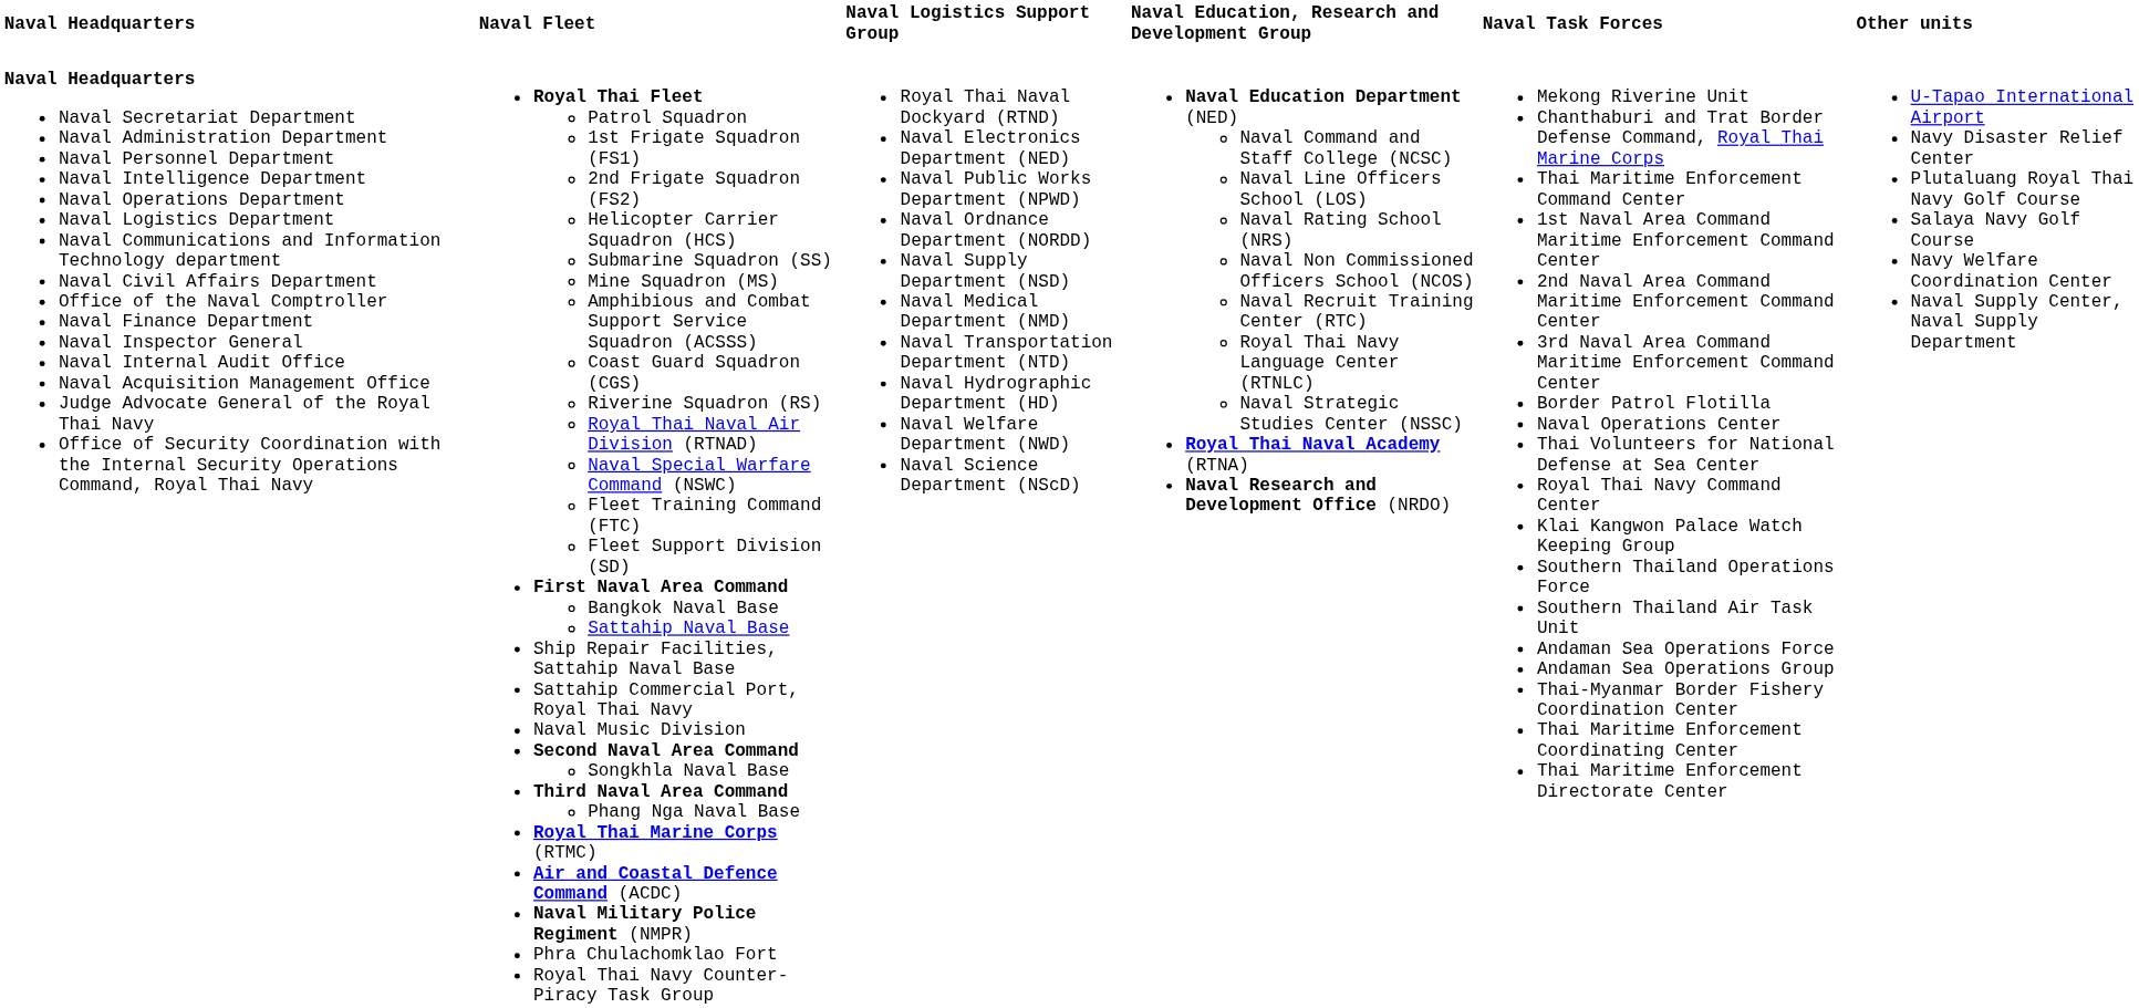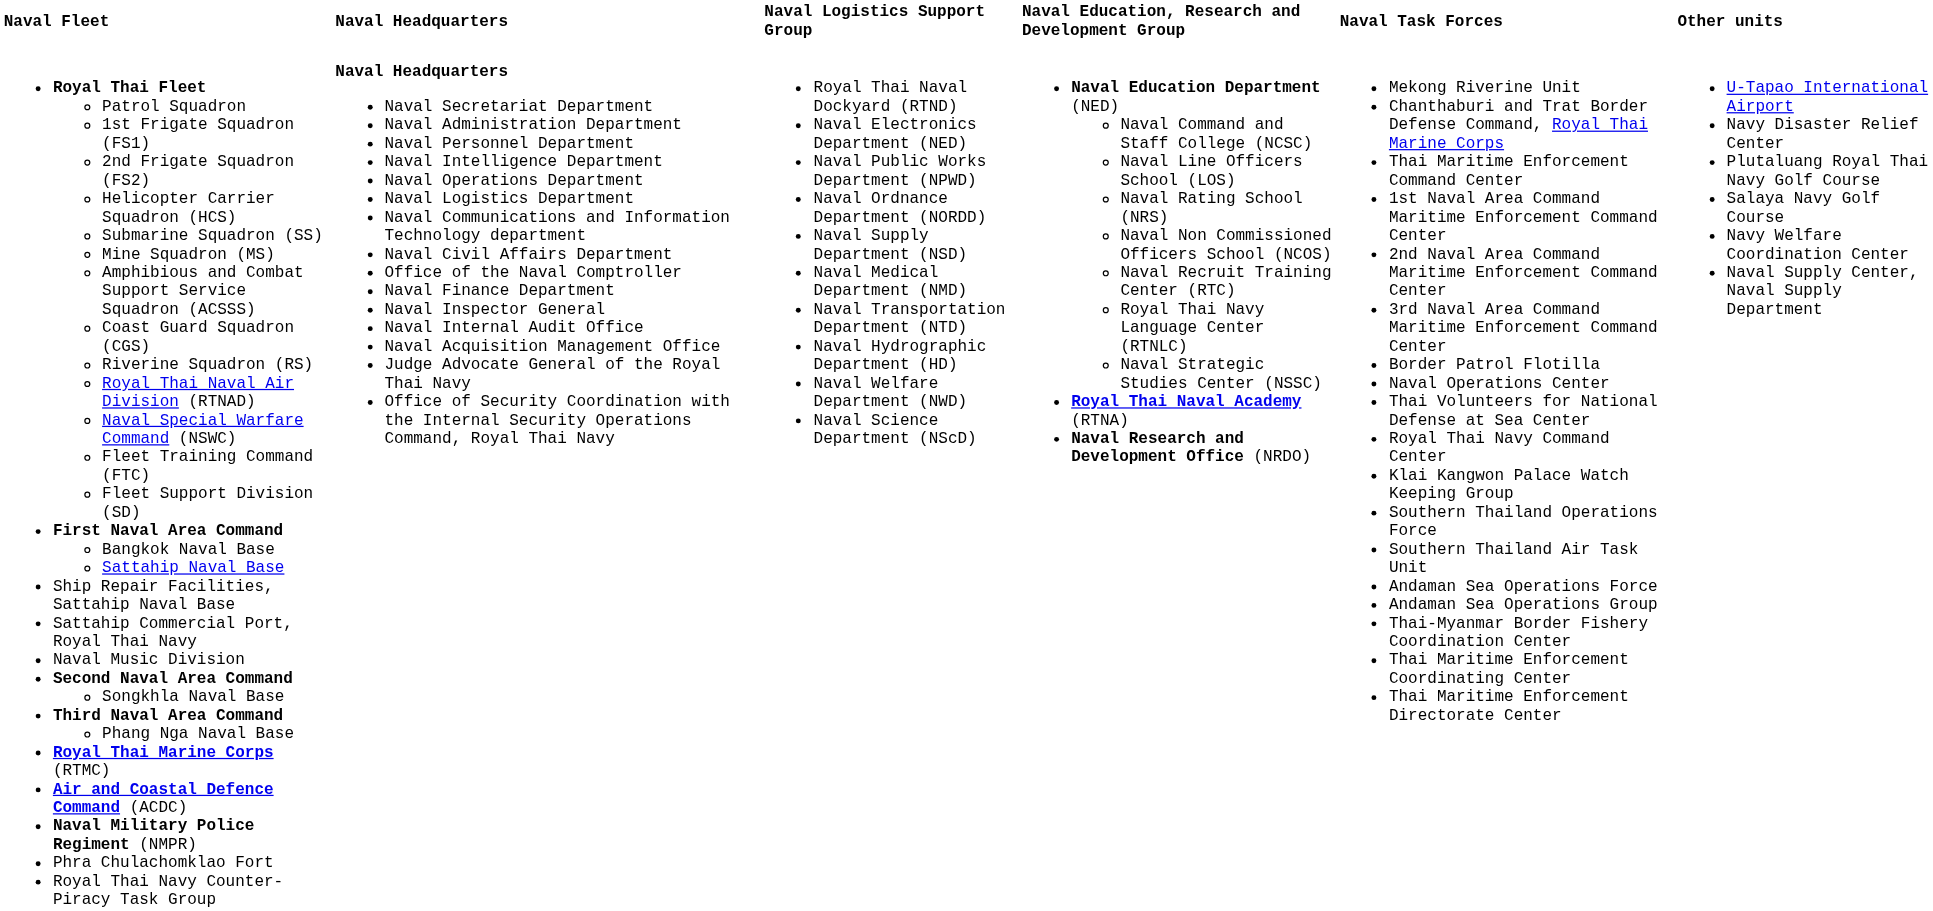columns swapped: Naval Headquarters <-> Naval Fleet
